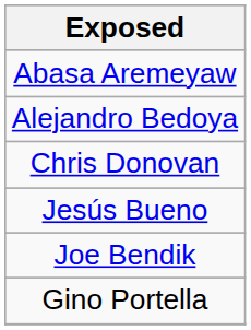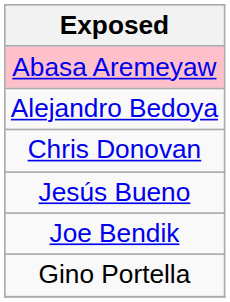row 2 | column 1: no background -> pink background
